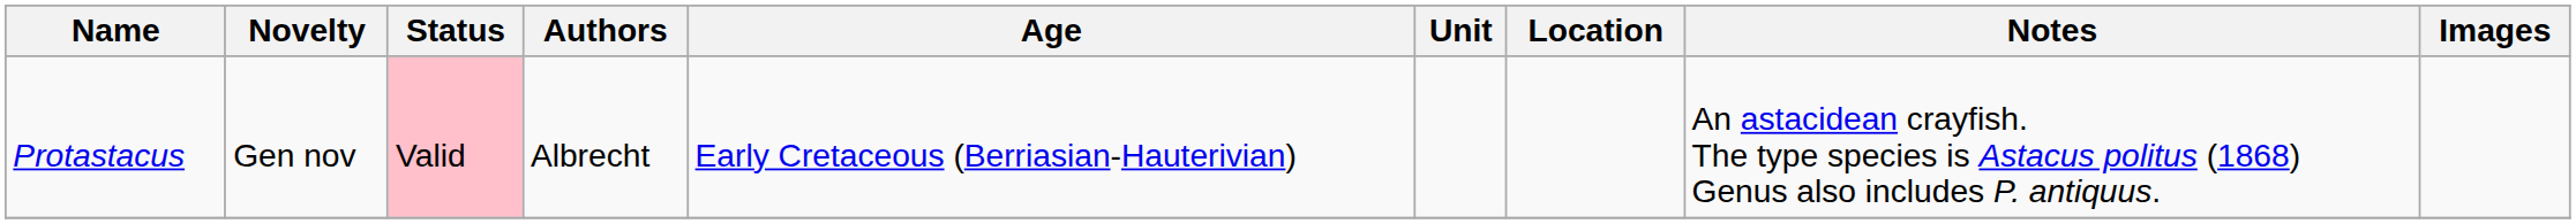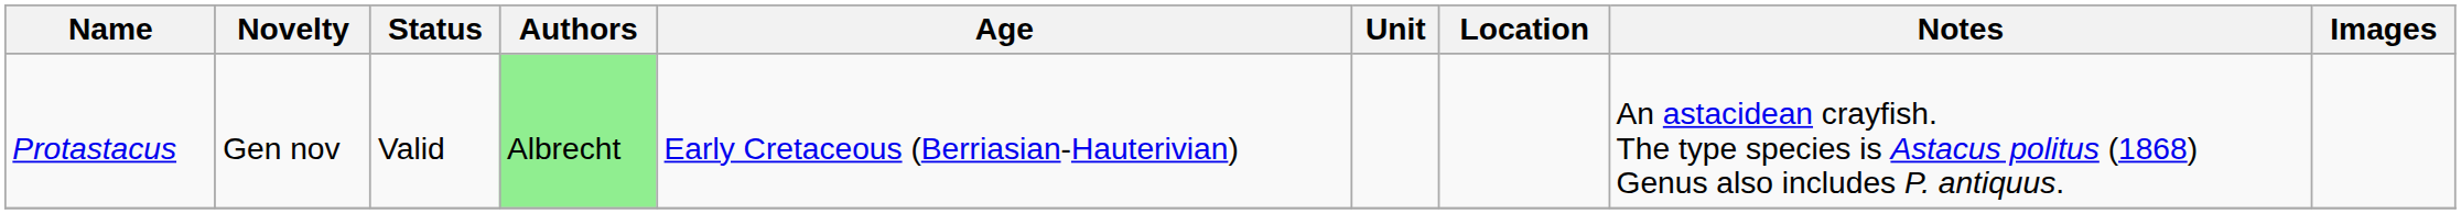Protastacus | Status: pink background -> no background
Protastacus | Authors: no background -> lightgreen background
